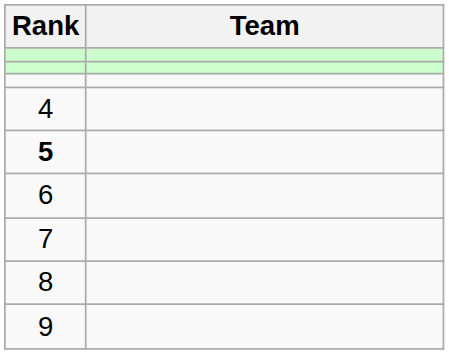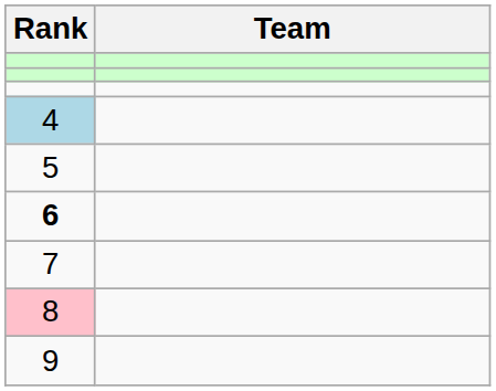row 5 | Rank: no background -> lightblue background
row 6 | Rank: bold -> normal
row 7 | Rank: normal -> bold
row 9 | Rank: no background -> pink background
